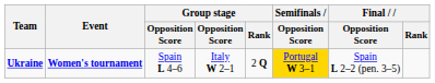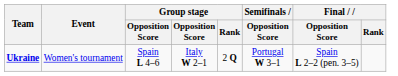Ukraine | Event: bold -> normal
Ukraine | Semifinals / Opposition Score: gold background -> no background
